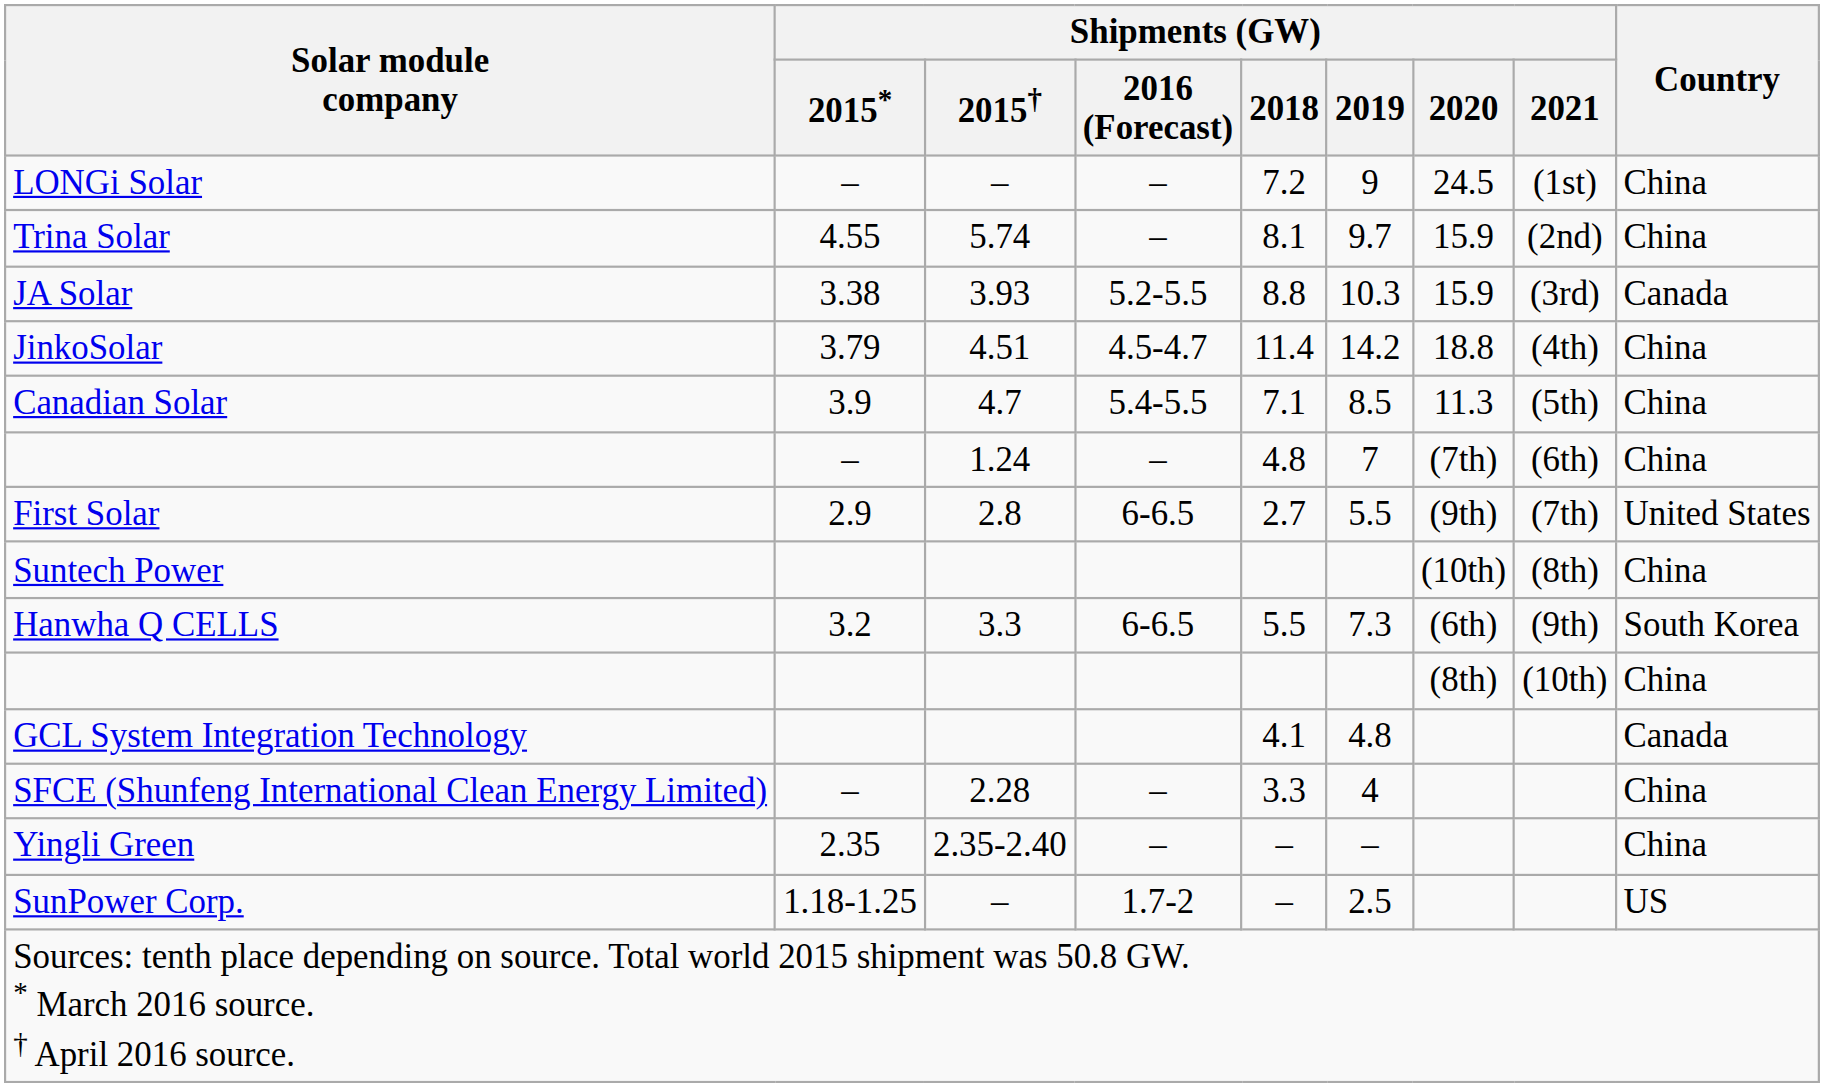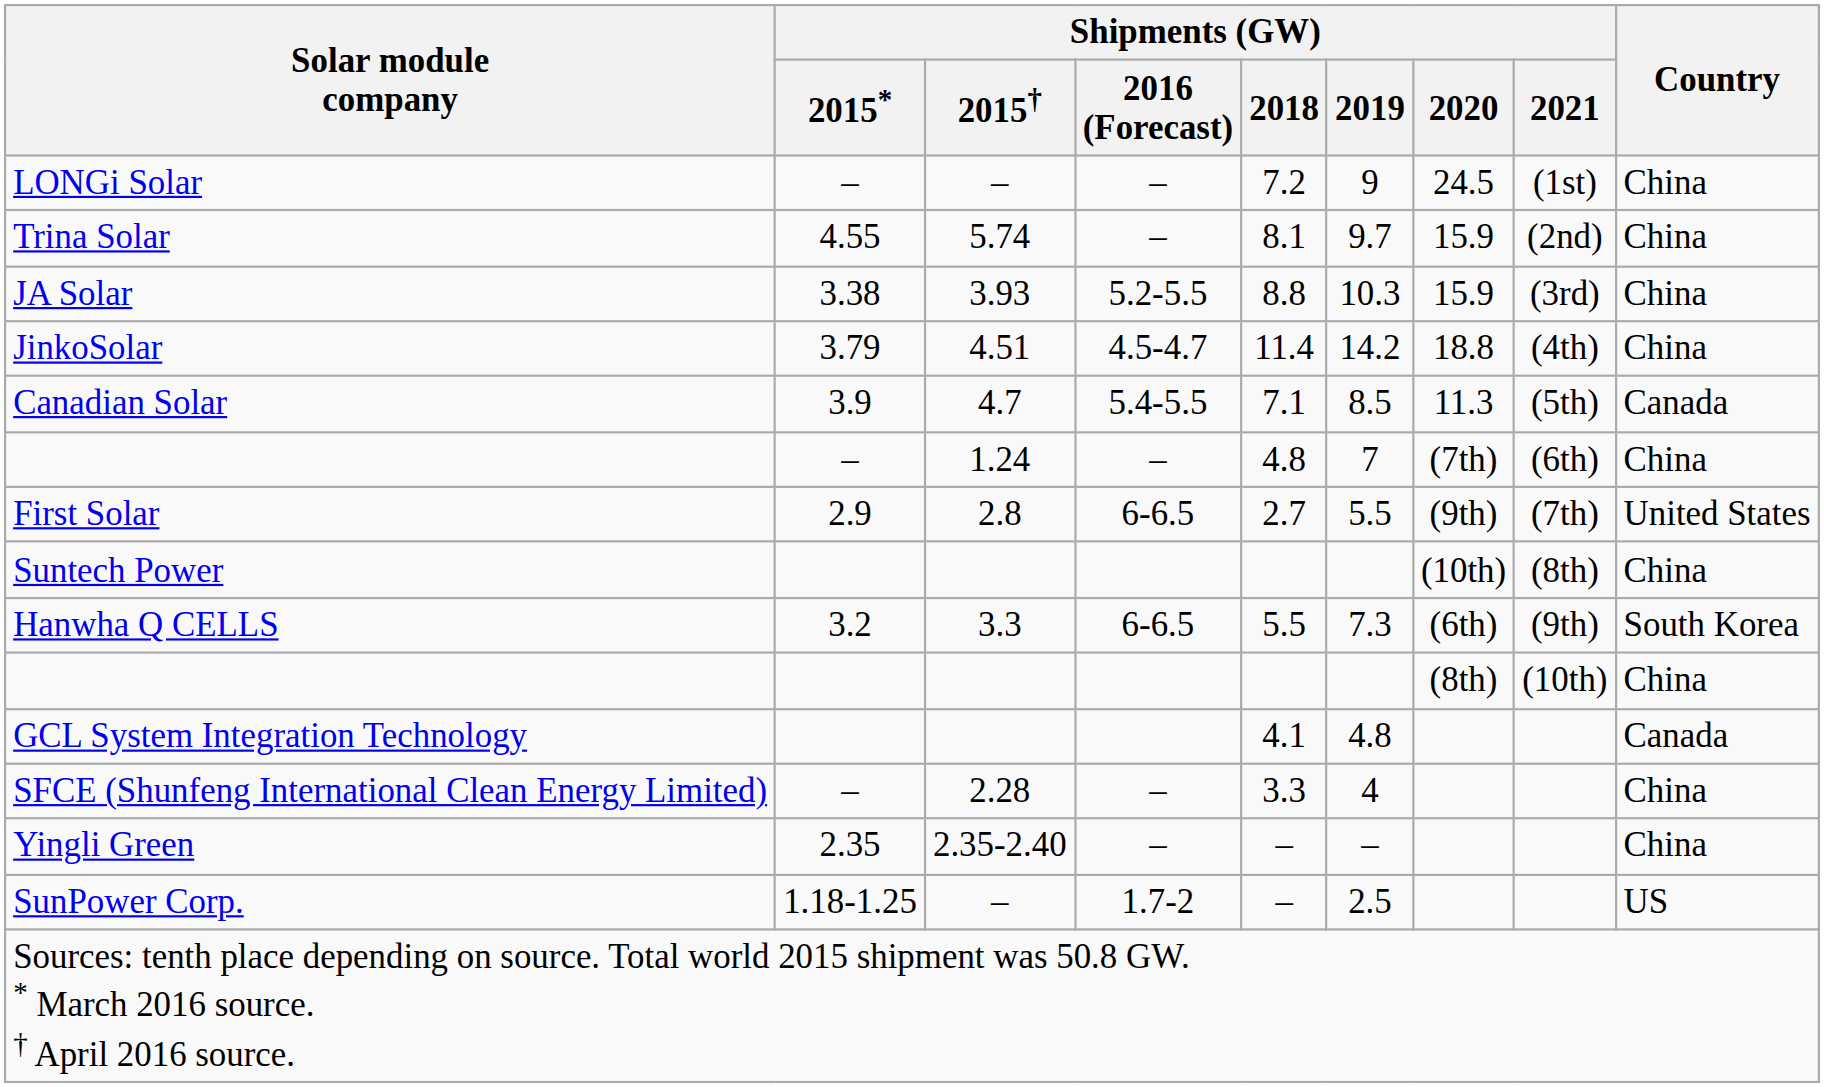JA Solar | Country: Canada -> China
Canadian Solar | Country: China -> Canada
